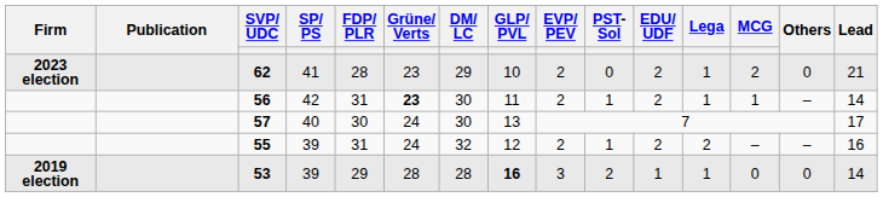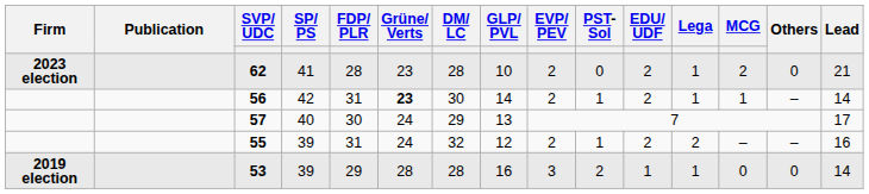62 | DM/ LC: 29 -> 28
56 | GLP/ PVL: 11 -> 14
57 | DM/ LC: 30 -> 29
53 | GLP/ PVL: bold -> normal
